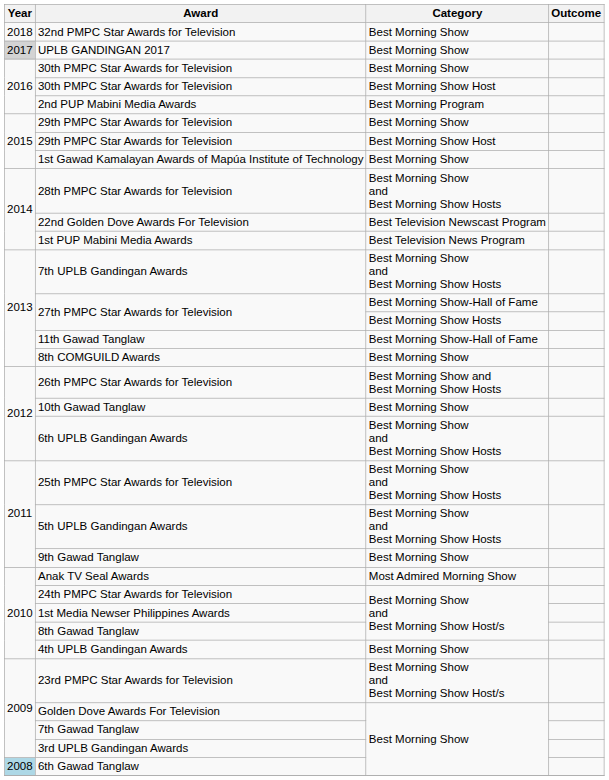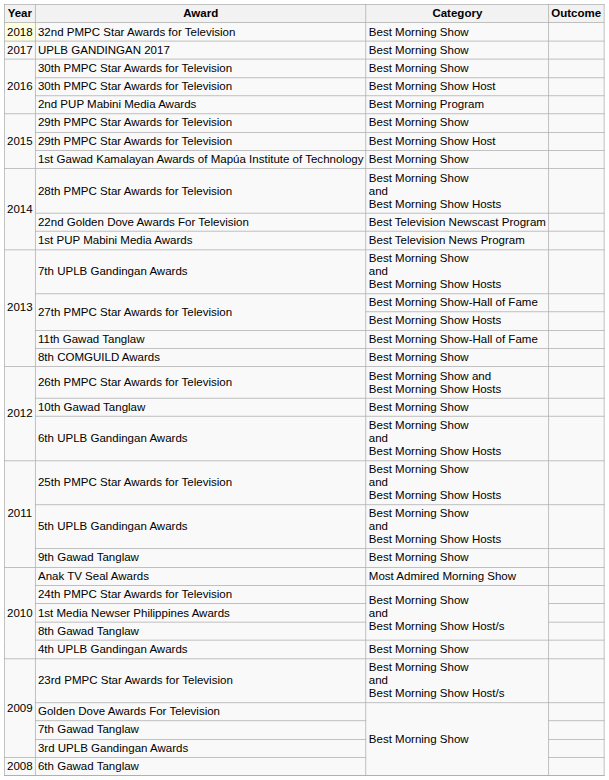32nd PMPC Star Awards for Television | Year: no background -> lightyellow background
UPLB GANDINGAN 2017 | Year: lightgrey background -> no background
6th Gawad Tanglaw | Year: lightblue background -> no background
